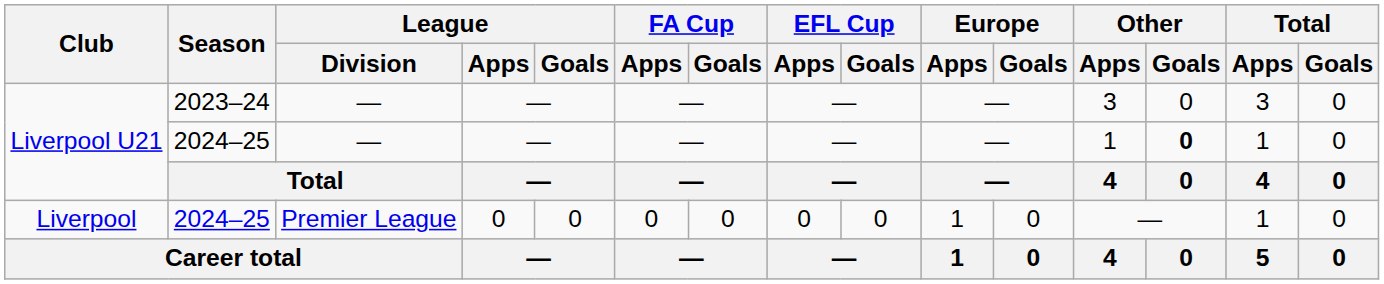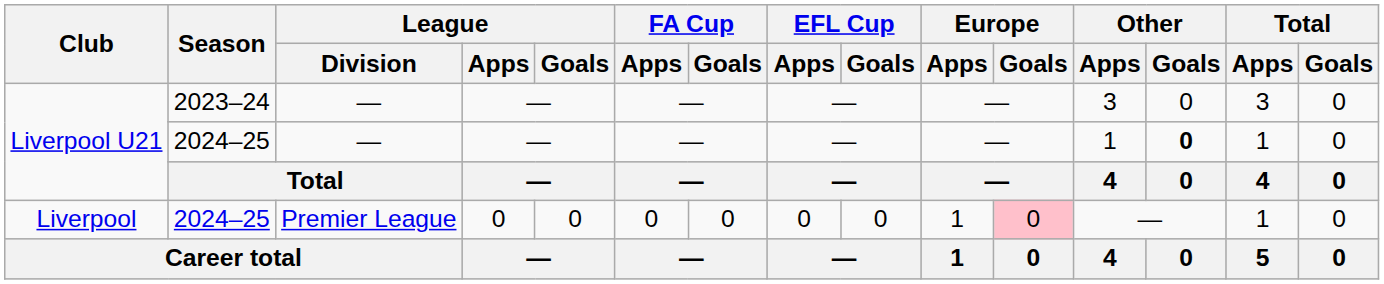Liverpool | Europe / Goals: no background -> pink background
